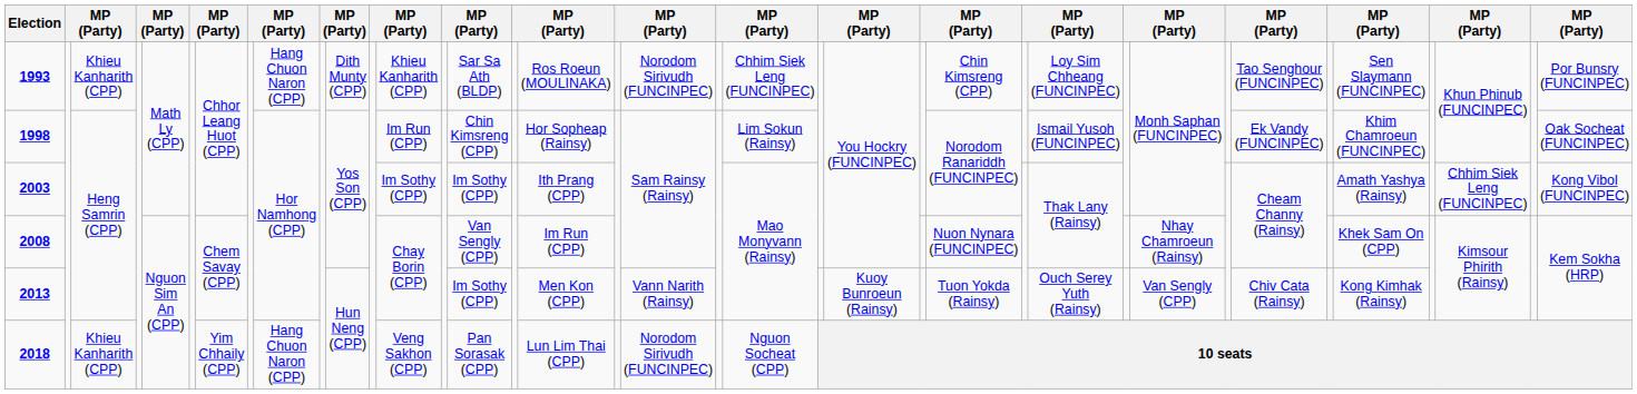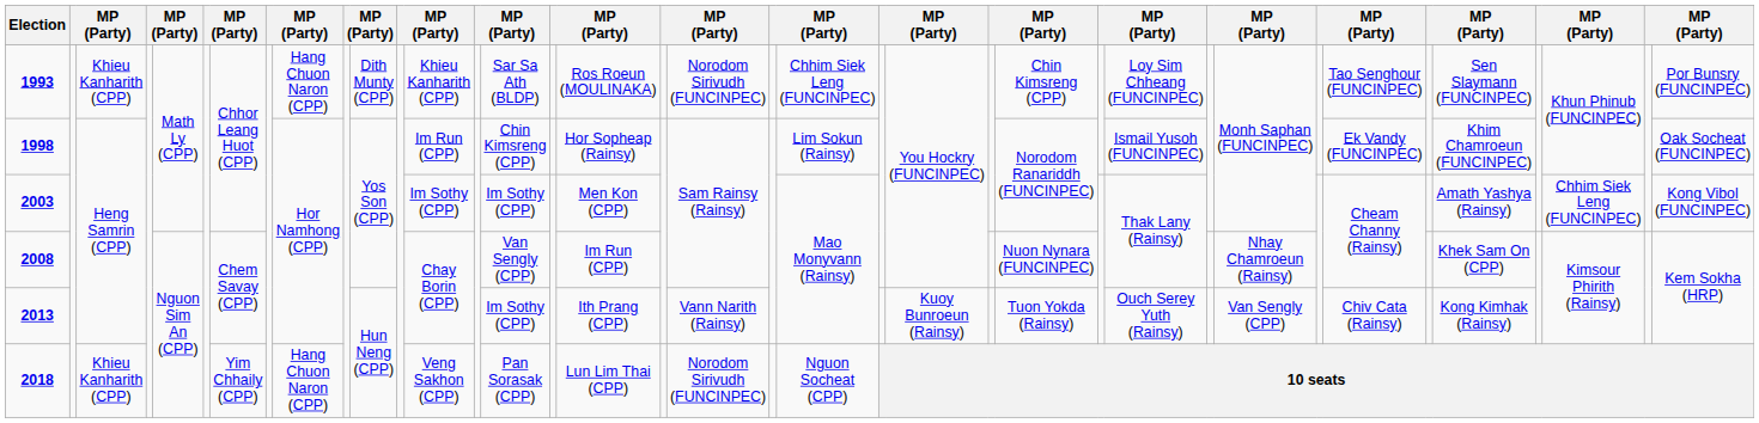2003 | column 17: Ith Prang (CPP) -> Men Kon (CPP)
2013 | column 17: Men Kon (CPP) -> Ith Prang (CPP)
